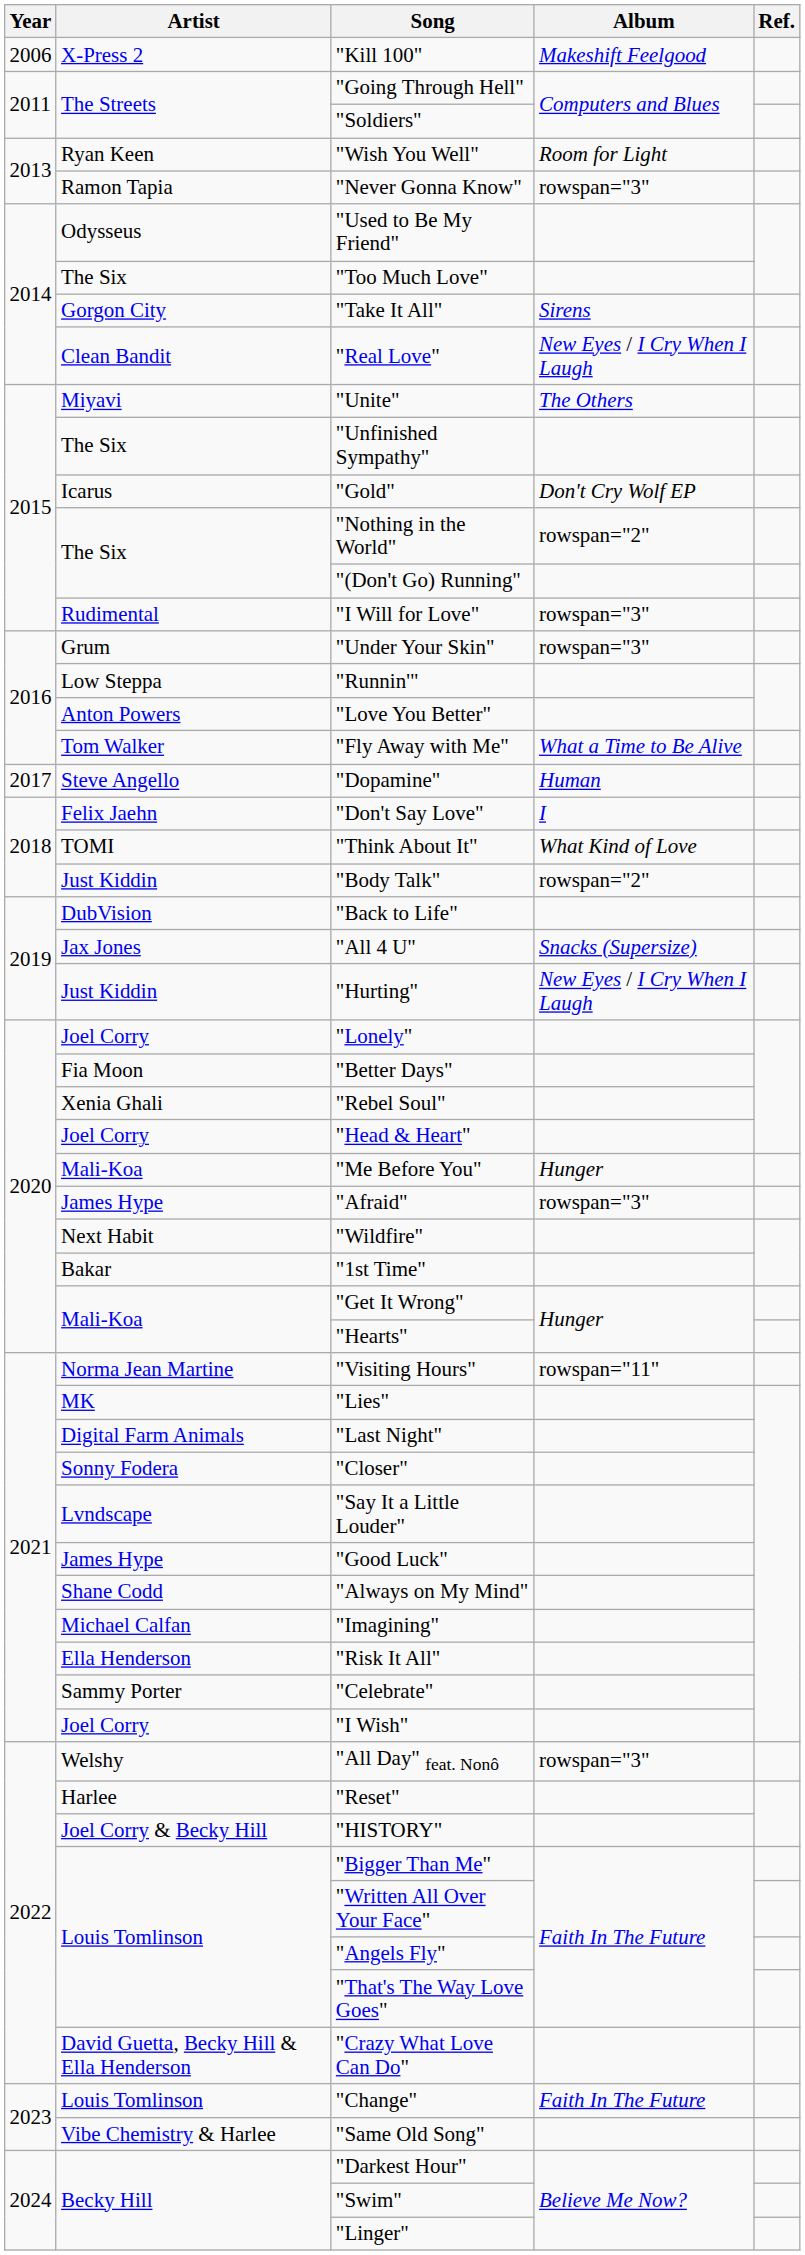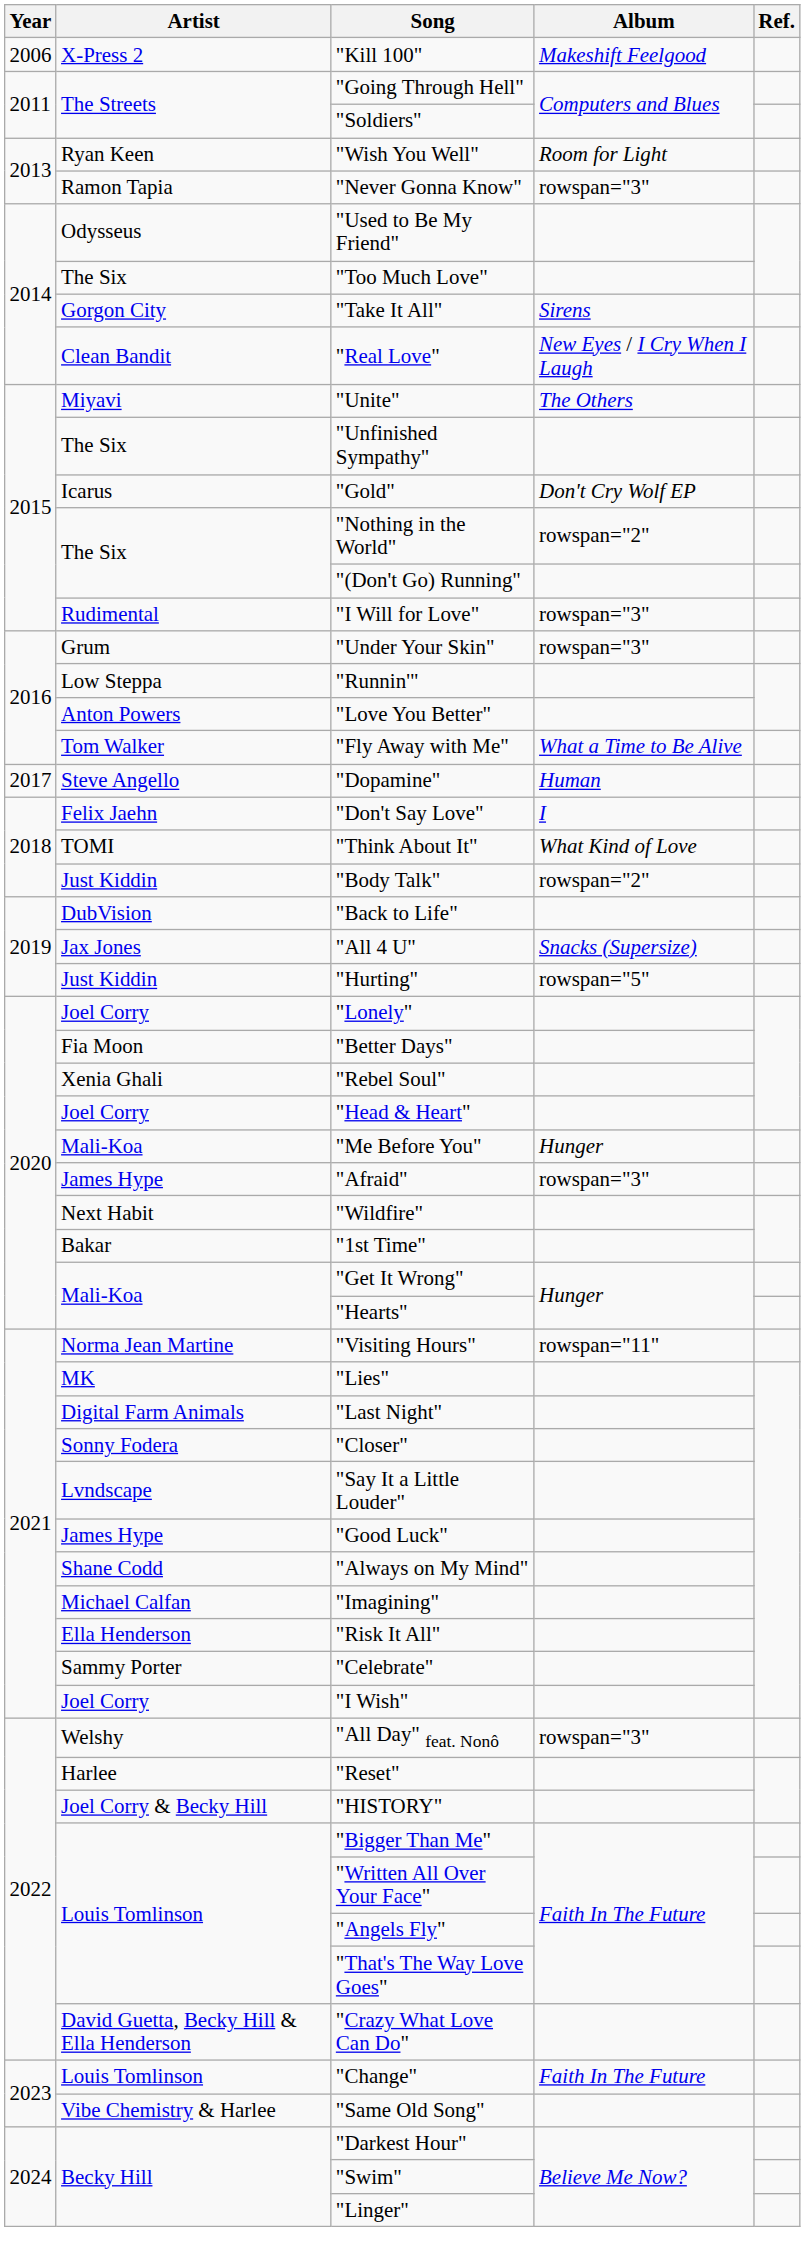"Hurting" | Album: New Eyes / I Cry When I Laugh -> rowspan="5"
